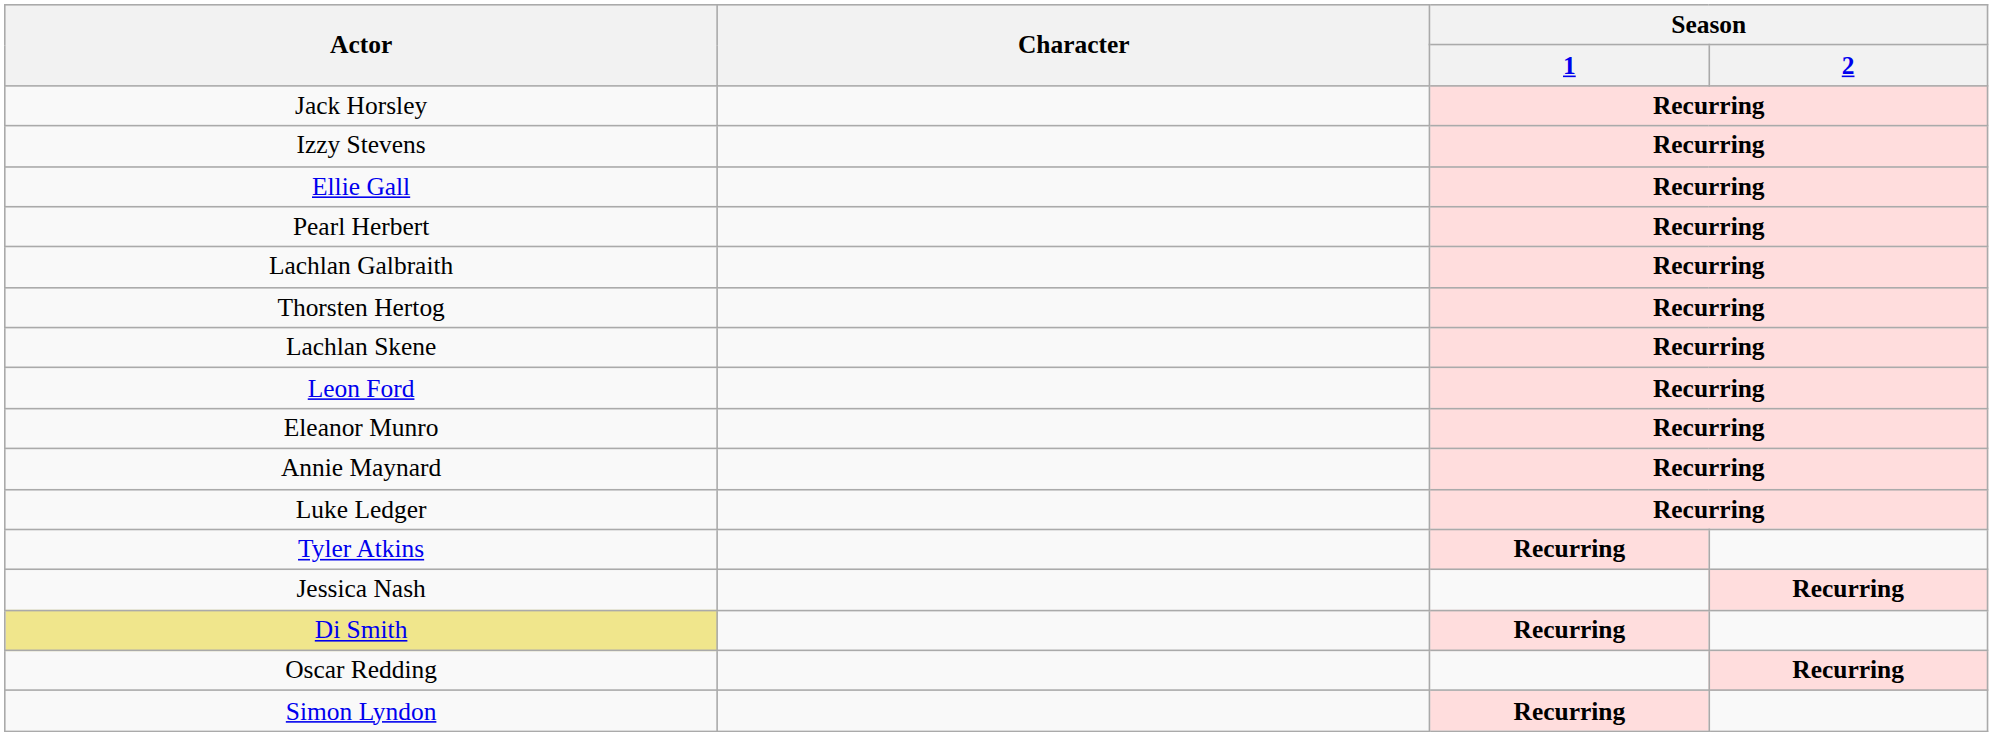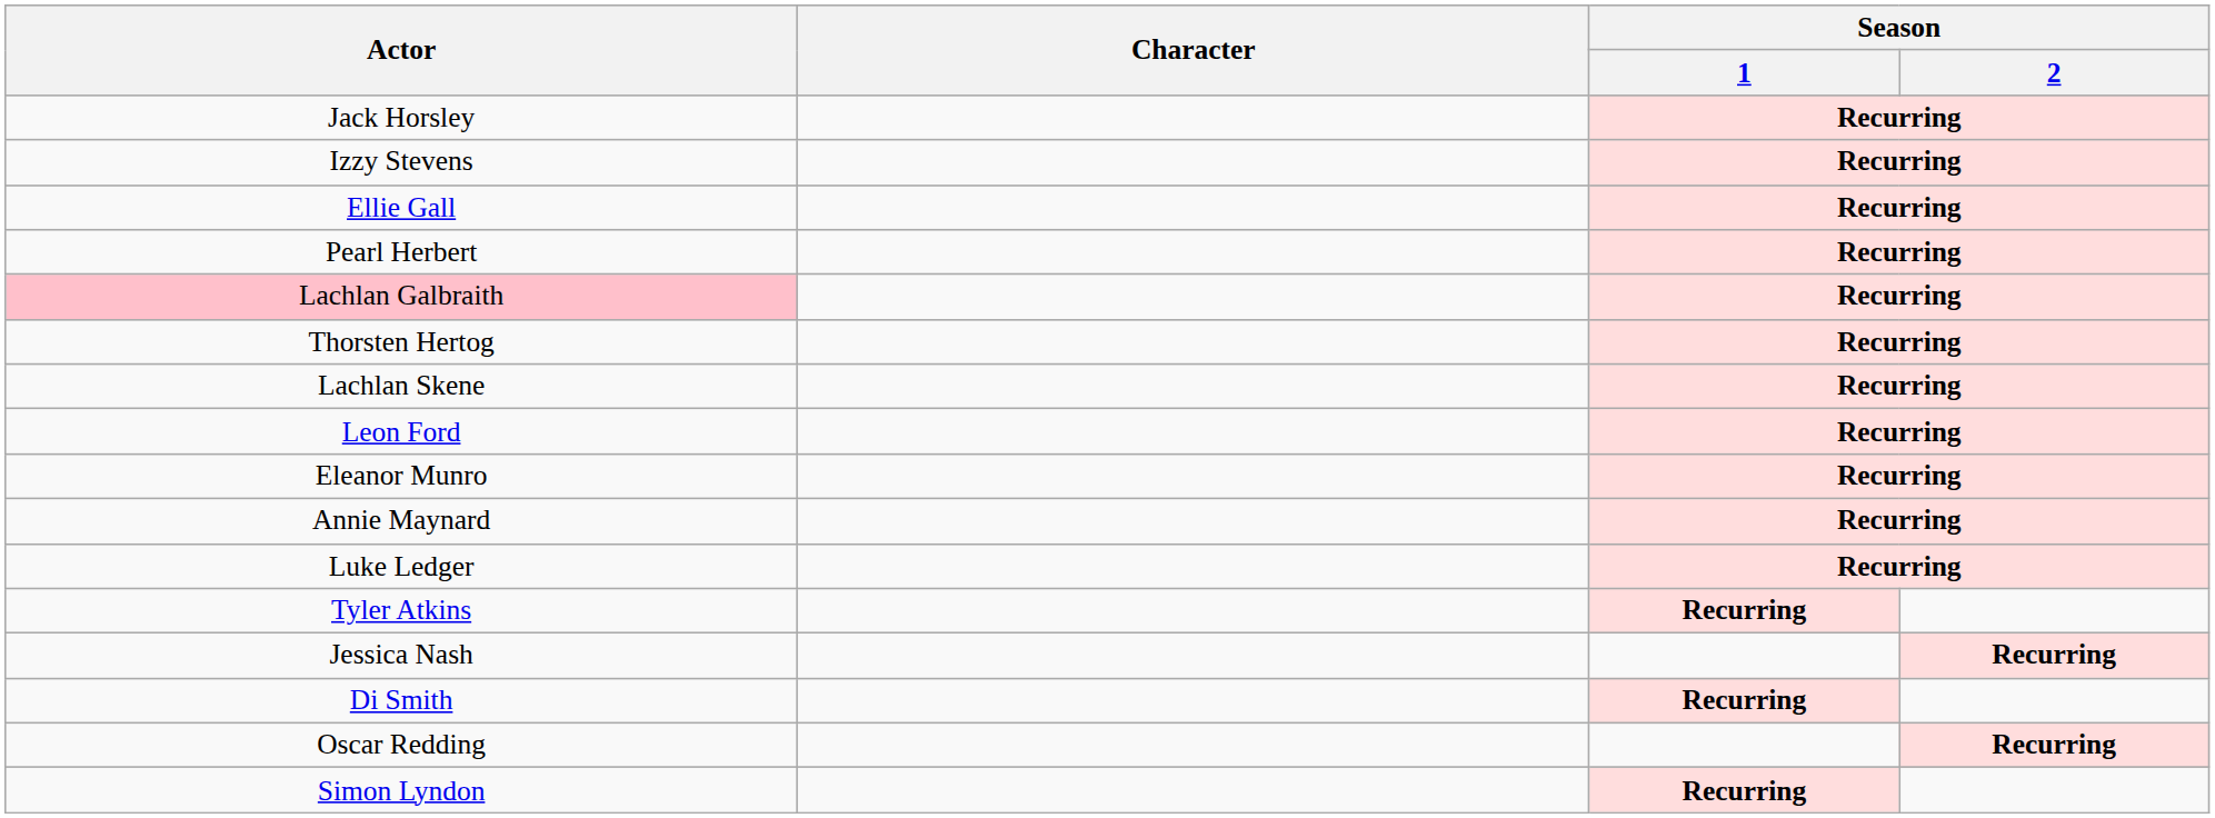Lachlan Galbraith | Actor: no background -> pink background
Di Smith | Actor: khaki background -> no background
